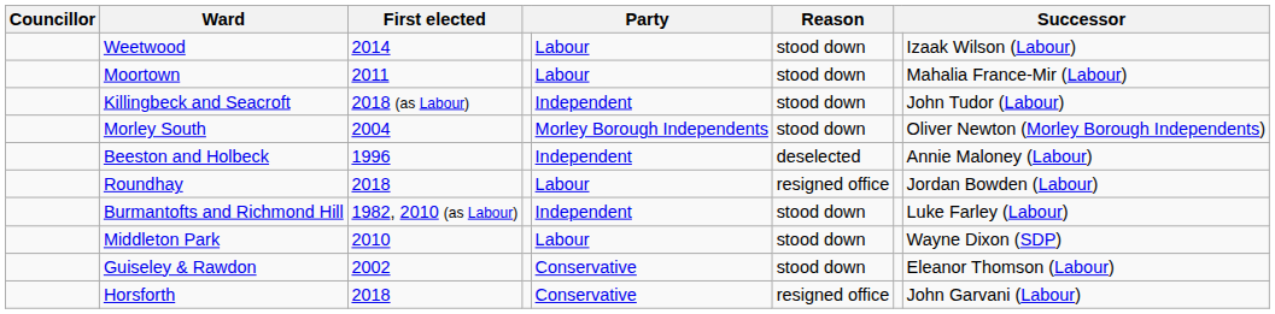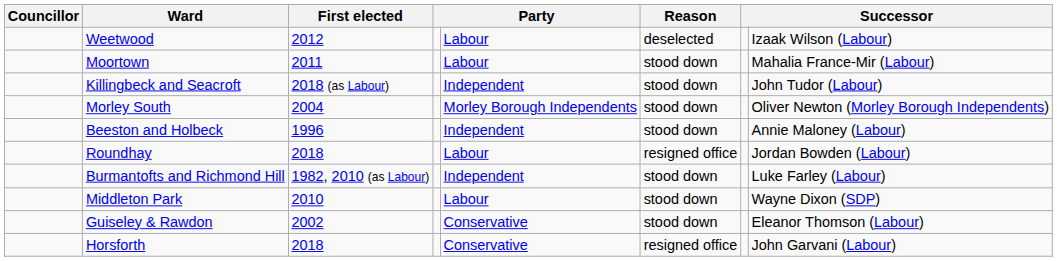Weetwood | First elected: 2014 -> 2012
Weetwood | Reason: stood down -> deselected
Beeston and Holbeck | Reason: deselected -> stood down
